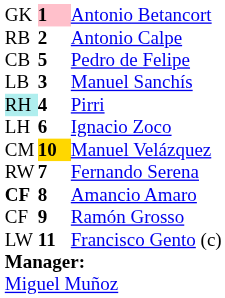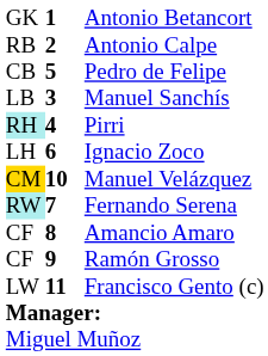Antonio Betancort | column 2: pink background -> no background
Manuel Velázquez | column 1: no background -> gold background
Manuel Velázquez | column 2: gold background -> no background
Fernando Serena | column 1: no background -> paleturquoise background
Amancio Amaro | column 1: bold -> normal
